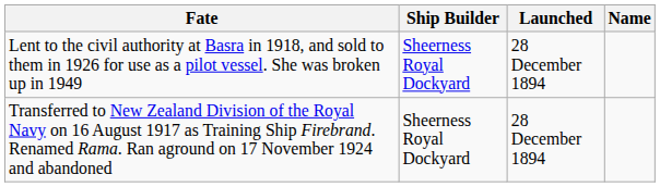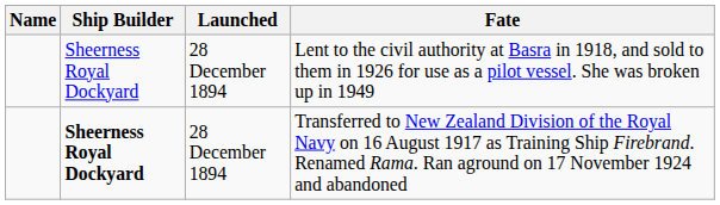columns swapped: Name <-> Fate
row 3 | Ship Builder: normal -> bold
